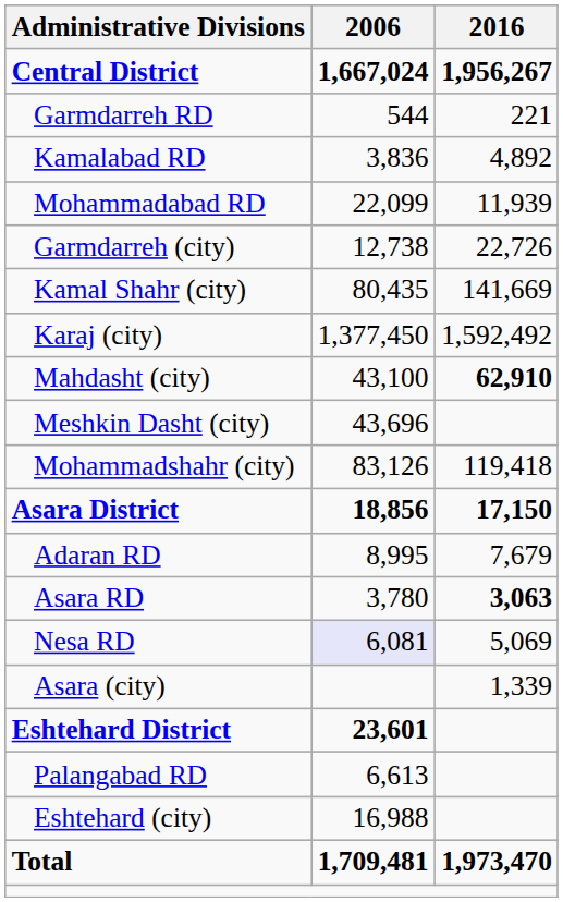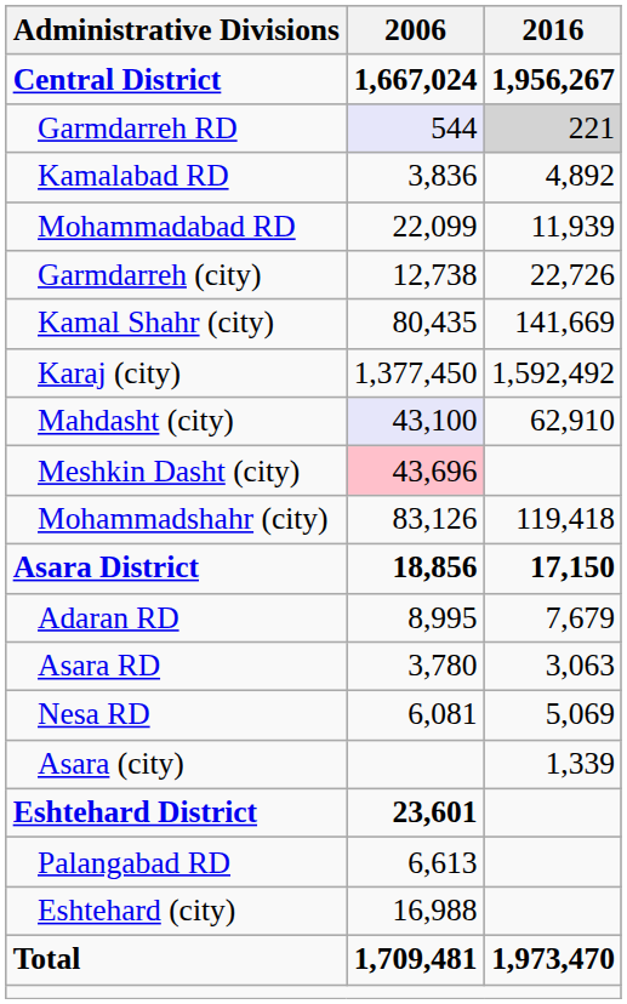Garmdarreh RD | 2006: no background -> lavender background
Garmdarreh RD | 2016: no background -> lightgrey background
Mahdasht (city) | 2006: no background -> lavender background
Mahdasht (city) | 2016: bold -> normal
Meshkin Dasht (city) | 2006: no background -> pink background
Asara RD | 2016: bold -> normal
Nesa RD | 2006: lavender background -> no background
